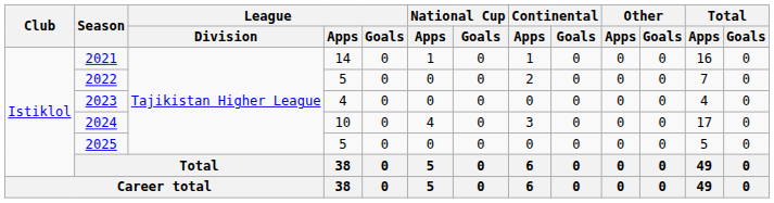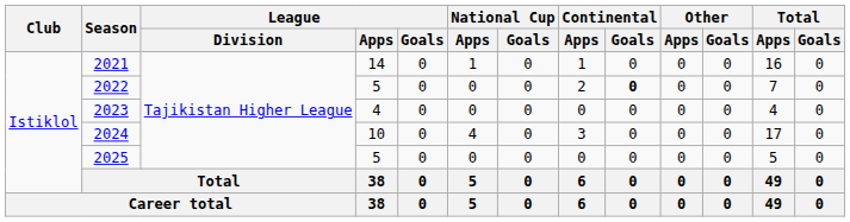2022 | Continental / Goals: normal -> bold
